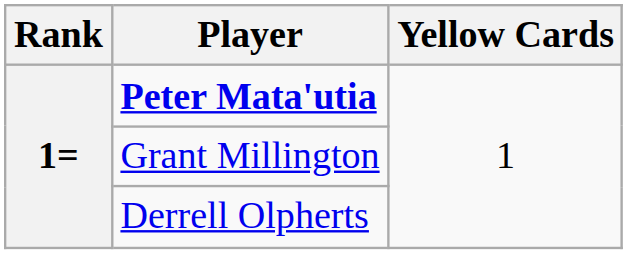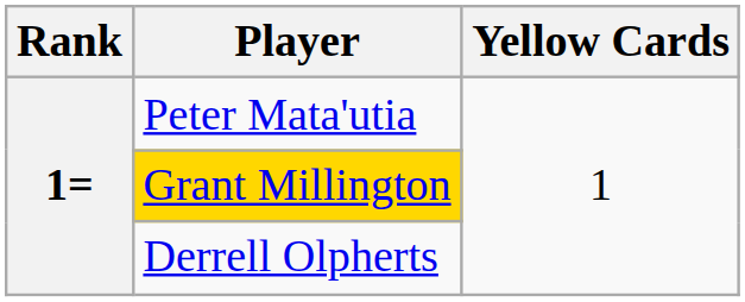Peter Mata'utia | Player: bold -> normal
Grant Millington | Player: no background -> gold background
